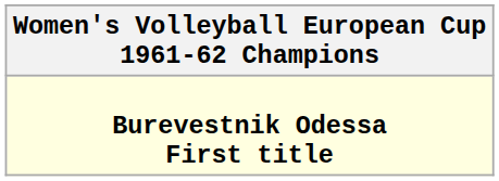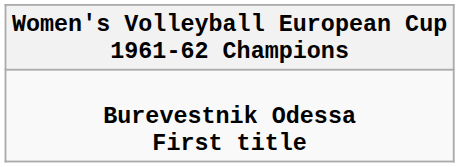row 2 | column 1: lightyellow background -> no background
